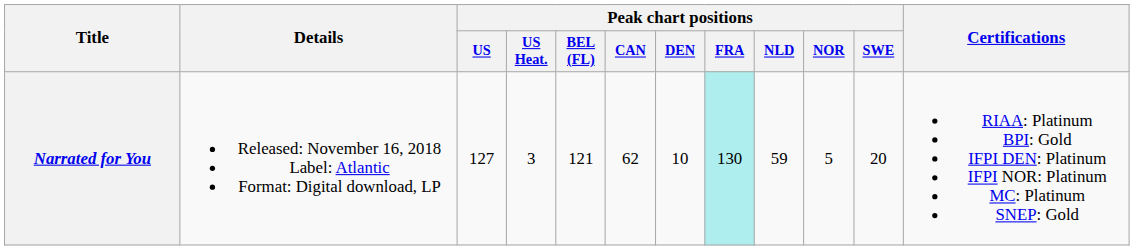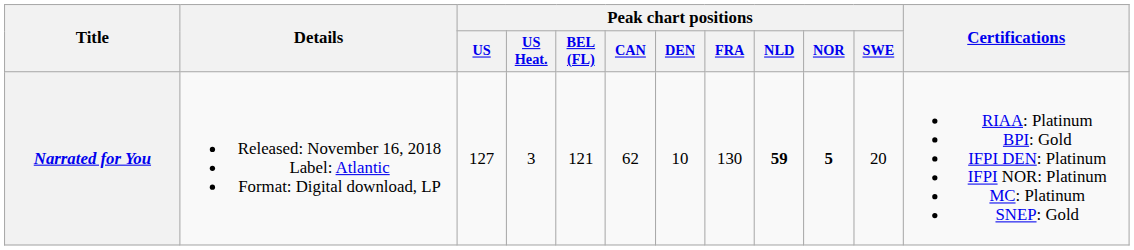Narrated for You | Peak chart positions / FRA: paleturquoise background -> no background
Narrated for You | Peak chart positions / NLD: normal -> bold
Narrated for You | Peak chart positions / NOR: normal -> bold
